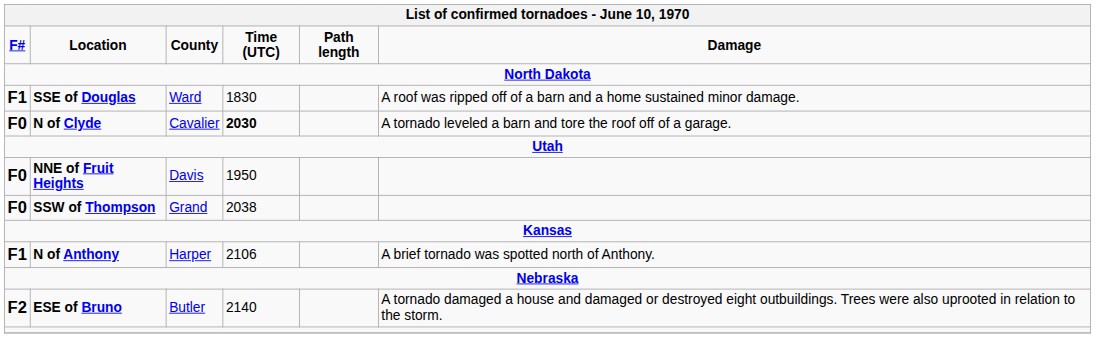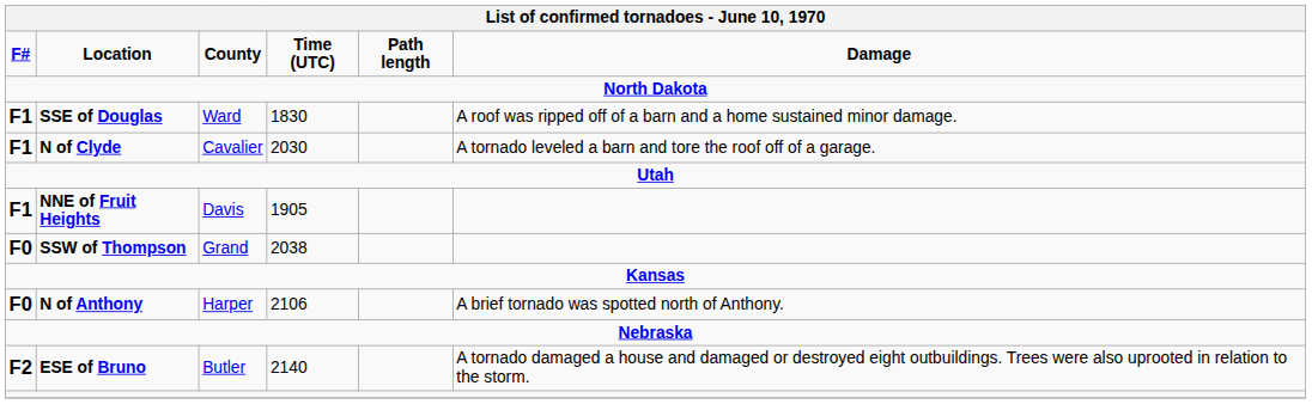N of Clyde | List of confirmed tornadoes - June 10, 1970 / F#: F0 -> F1
N of Clyde | List of confirmed tornadoes - June 10, 1970 / Time (UTC): bold -> normal
NNE of Fruit Heights | List of confirmed tornadoes - June 10, 1970 / F#: F0 -> F1
NNE of Fruit Heights | List of confirmed tornadoes - June 10, 1970 / Time (UTC): 1950 -> 1905
N of Anthony | List of confirmed tornadoes - June 10, 1970 / F#: F1 -> F0
